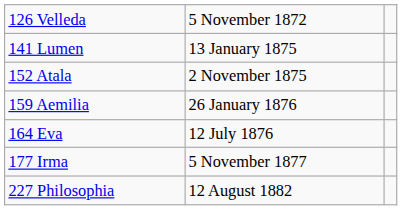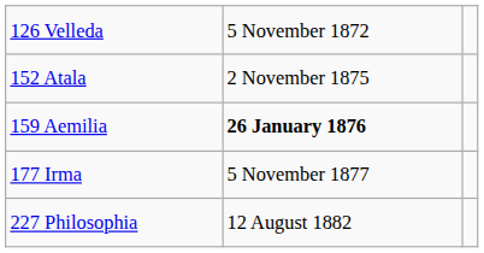- row: 141 Lumen | 13 January 1875
159 Aemilia | column 2: normal -> bold
- row: 164 Eva | 12 July 1876
